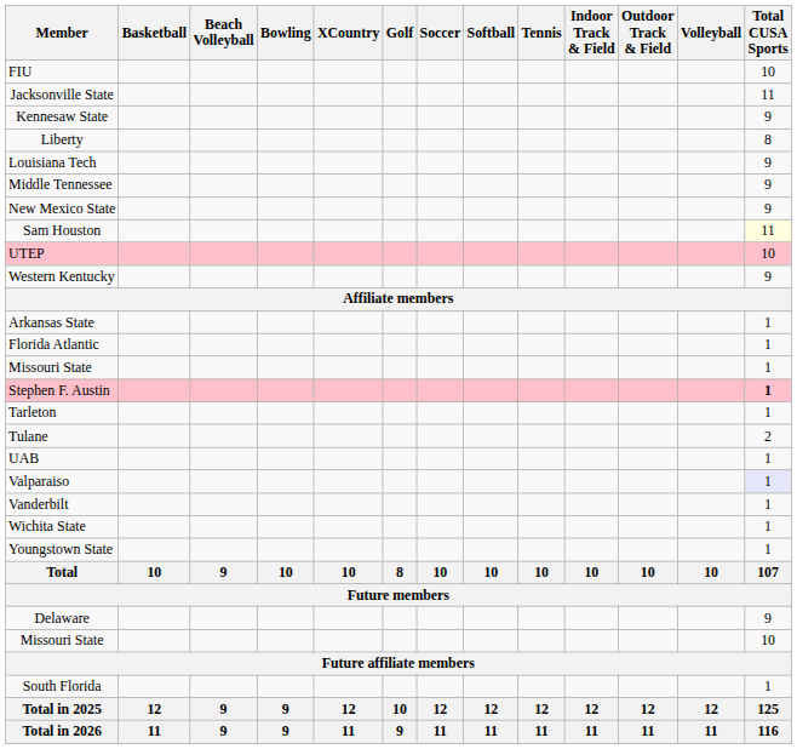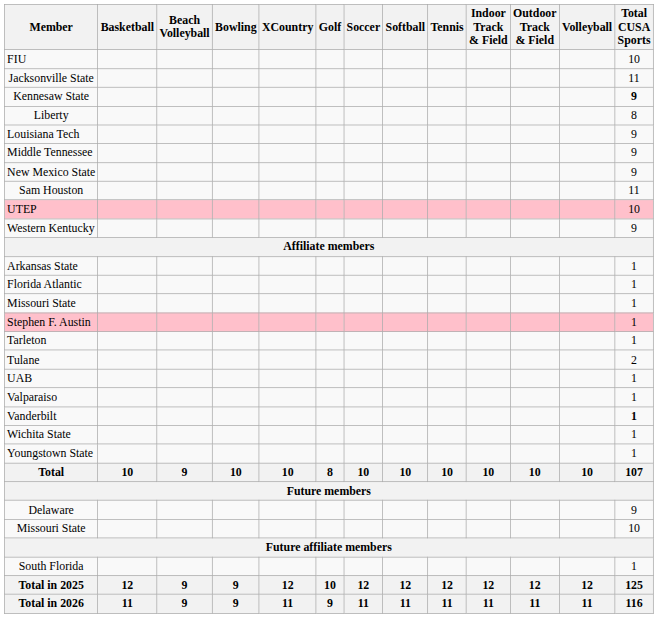Kennesaw State | Total CUSA Sports: normal -> bold
Sam Houston | Total CUSA Sports: lightyellow background -> no background
Stephen F. Austin | Total CUSA Sports: bold -> normal
Valparaiso | Total CUSA Sports: lavender background -> no background
Vanderbilt | Total CUSA Sports: normal -> bold
